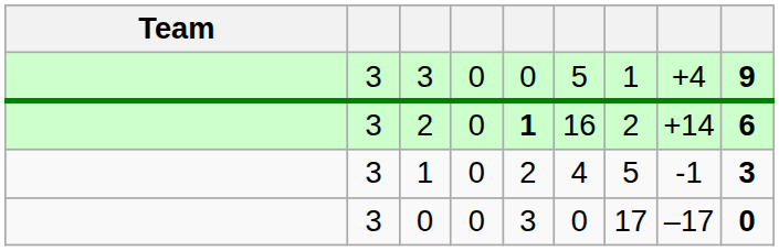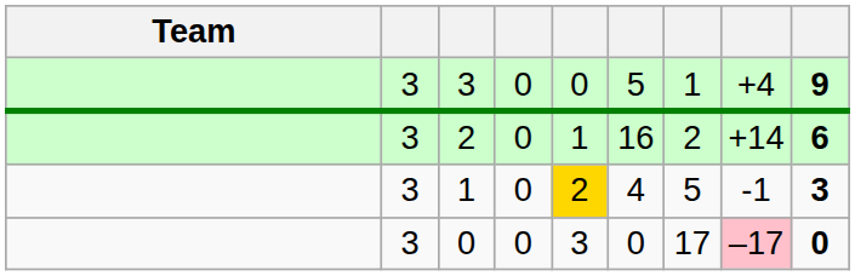row 3 | column 5: bold -> normal
row 4 | column 5: no background -> gold background
row 5 | column 8: no background -> pink background
